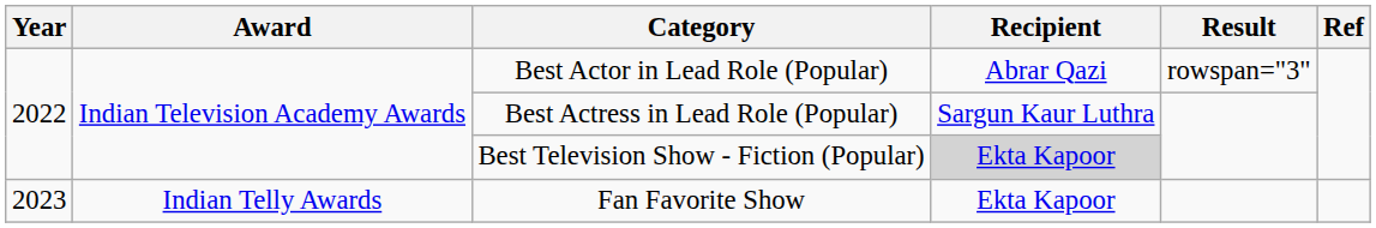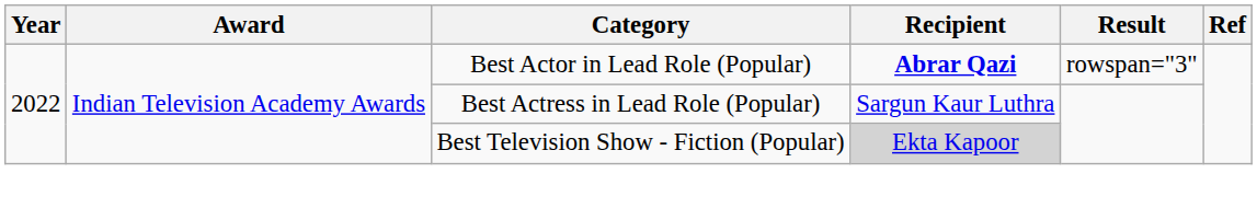Best Actor in Lead Role (Popular) | Recipient: normal -> bold
- row: 2023 | Indian Telly Awards | Fan Favorite Show | Ekta Kapoor
